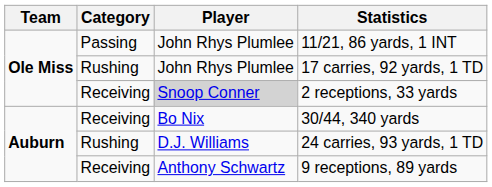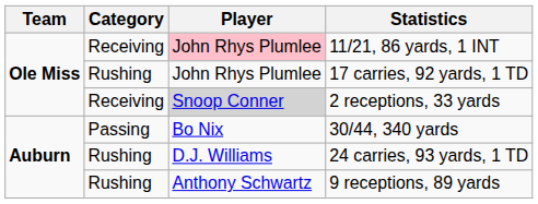11/21, 86 yards, 1 INT | Category: Passing -> Receiving
11/21, 86 yards, 1 INT | Player: no background -> pink background
30/44, 340 yards | Category: Receiving -> Passing
9 receptions, 89 yards | Category: Receiving -> Rushing
